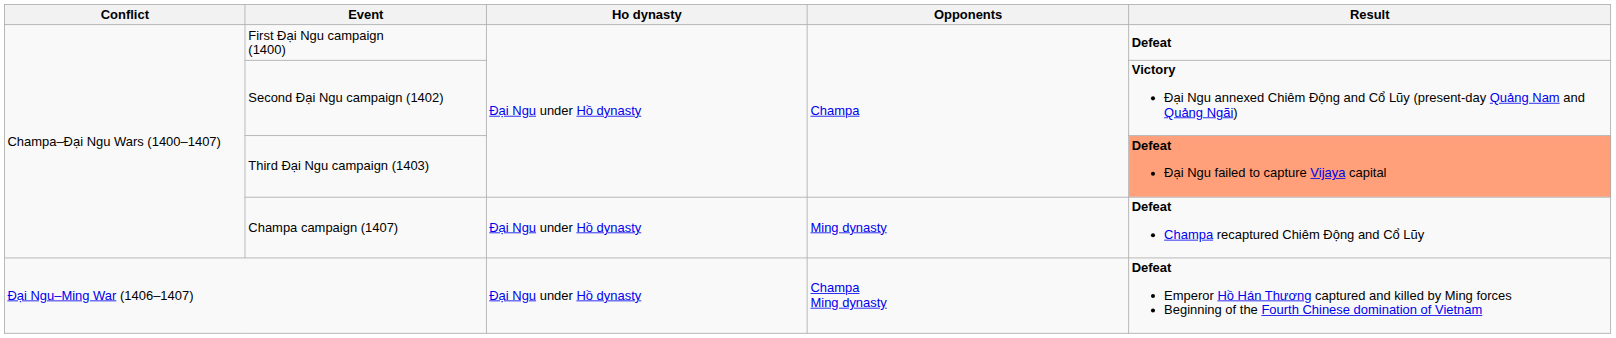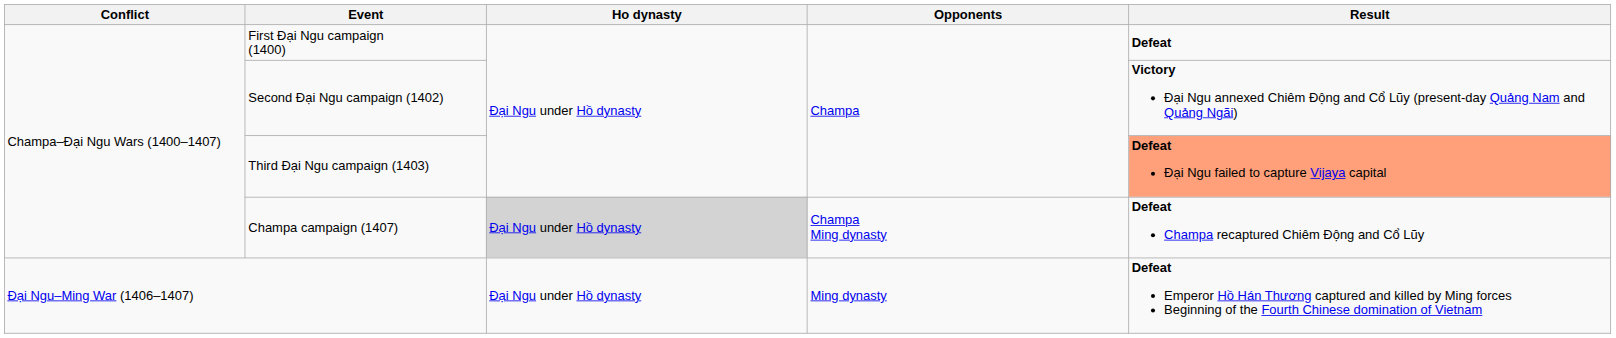Champa campaign (1407) | Ho dynasty: no background -> lightgrey background
Champa campaign (1407) | Opponents: Ming dynasty -> Champa Ming dynasty
Đại Ngu–Ming War (1406–1407) | Opponents: Champa Ming dynasty -> Ming dynasty
